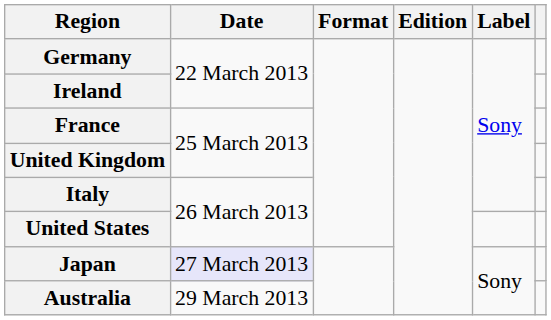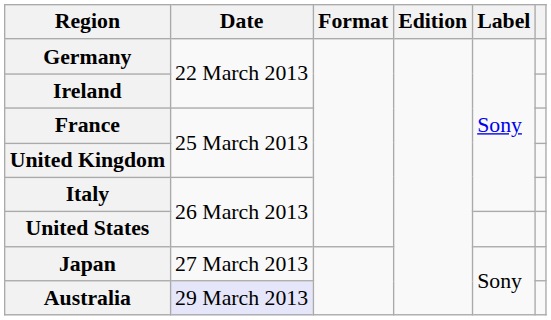Japan | Date: lavender background -> no background
Australia | Date: no background -> lavender background
